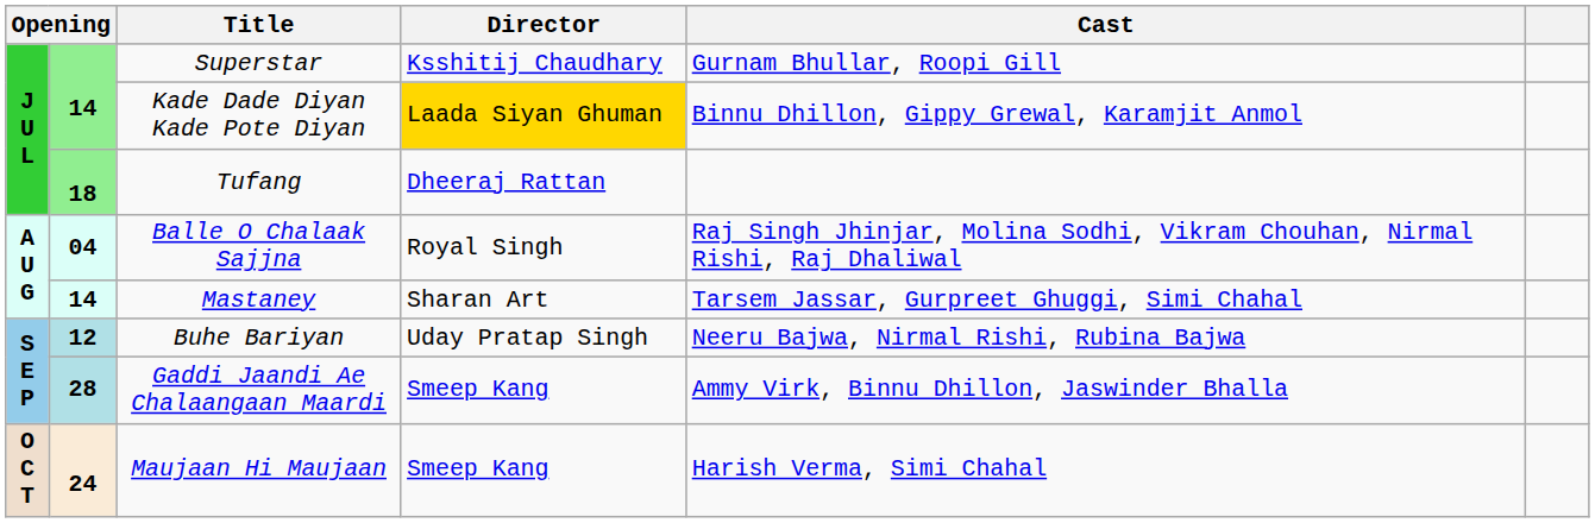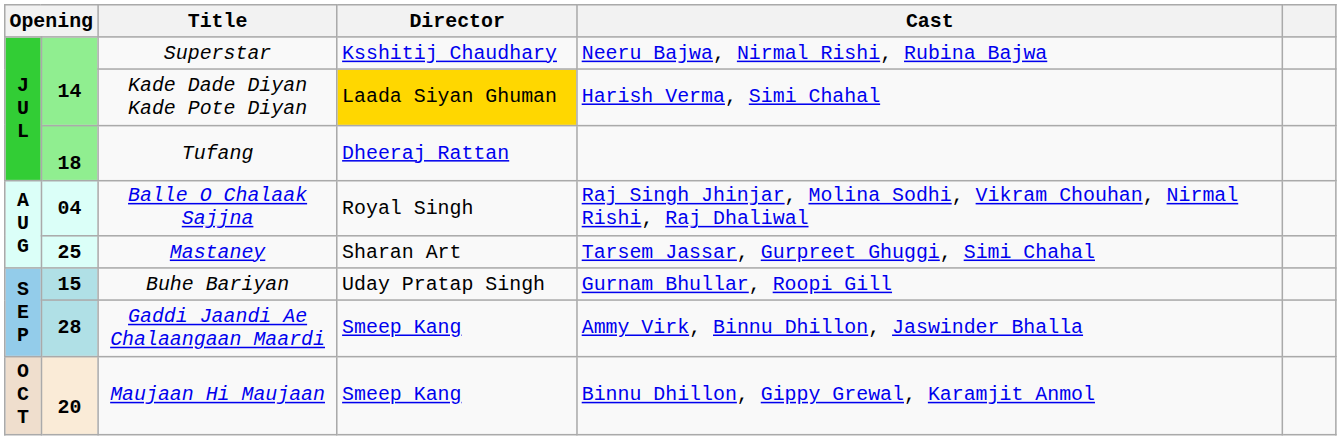Superstar | Cast: Gurnam Bhullar, Roopi Gill -> Neeru Bajwa, Nirmal Rishi, Rubina Bajwa
Kade Dade Diyan Kade Pote Diyan | Cast: Binnu Dhillon, Gippy Grewal, Karamjit Anmol -> Harish Verma, Simi Chahal
Mastaney | column 2: 14 -> 25
Buhe Bariyan | column 2: 12 -> 15
Buhe Bariyan | Cast: Neeru Bajwa, Nirmal Rishi, Rubina Bajwa -> Gurnam Bhullar, Roopi Gill
Maujaan Hi Maujaan | column 2: 24 -> 20
Maujaan Hi Maujaan | Cast: Harish Verma, Simi Chahal -> Binnu Dhillon, Gippy Grewal, Karamjit Anmol
